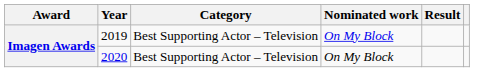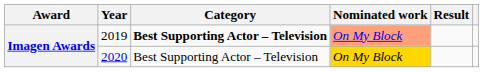2019 | Category: normal -> bold
2019 | Nominated work: no background -> lightsalmon background
2020 | Nominated work: no background -> gold background
